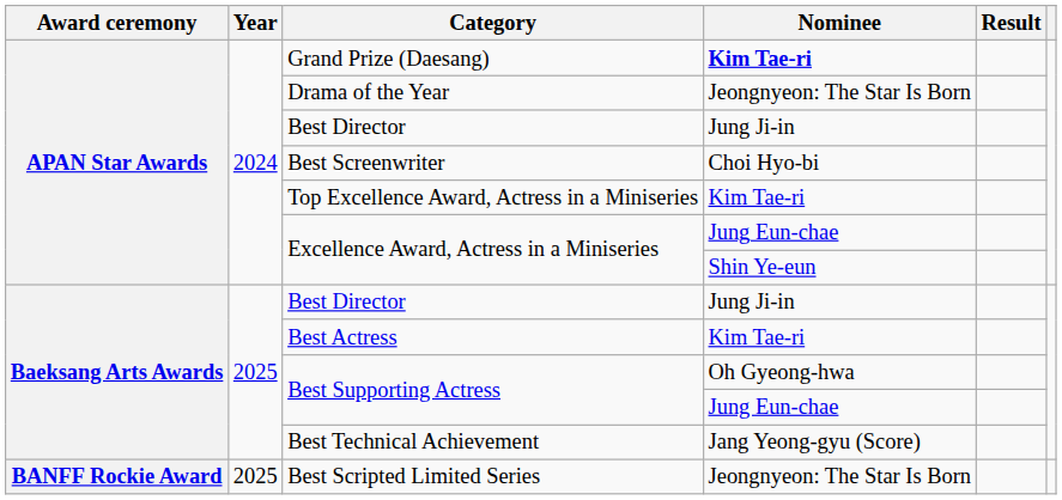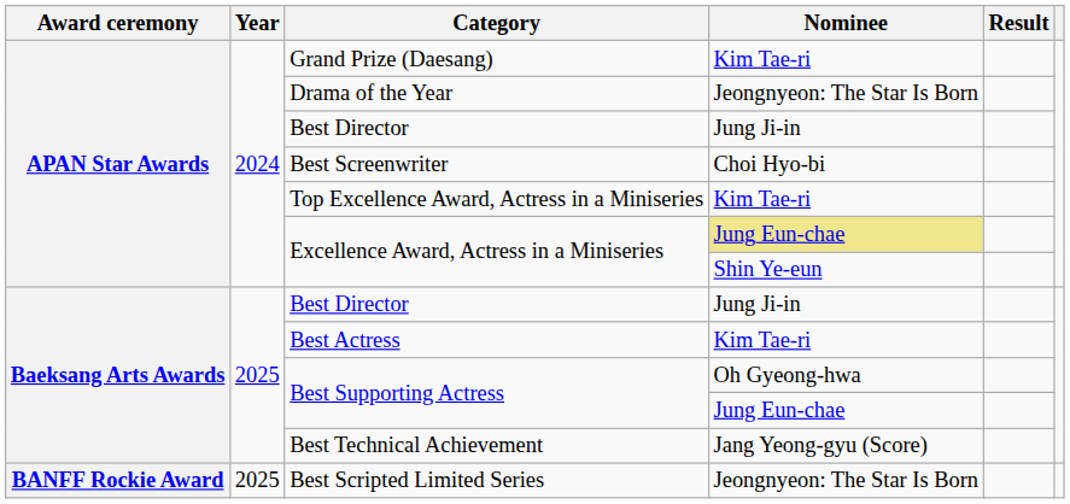Grand Prize (Daesang) | Nominee: bold -> normal
Excellence Award, Actress in a Miniseries / Jung Eun-chae | Nominee: no background -> khaki background
